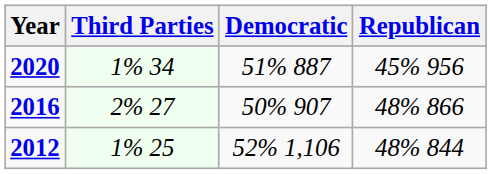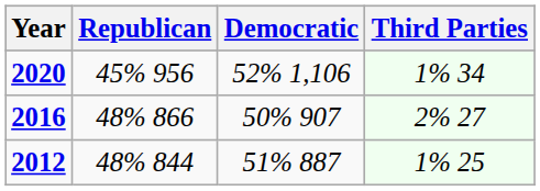columns swapped: Republican <-> Third Parties
2020 | Democratic: 51% 887 -> 52% 1,106
2012 | Democratic: 52% 1,106 -> 51% 887
